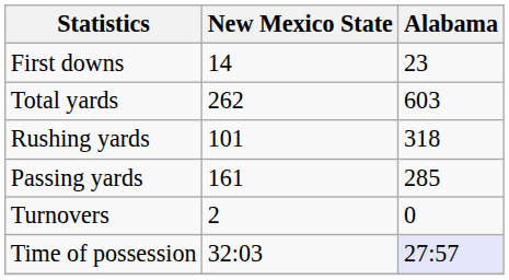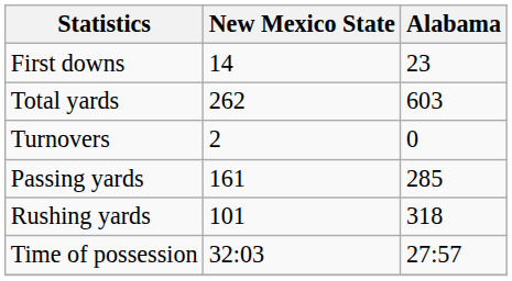rows swapped: Rushing yards <-> Turnovers
Time of possession | Alabama: lavender background -> no background
